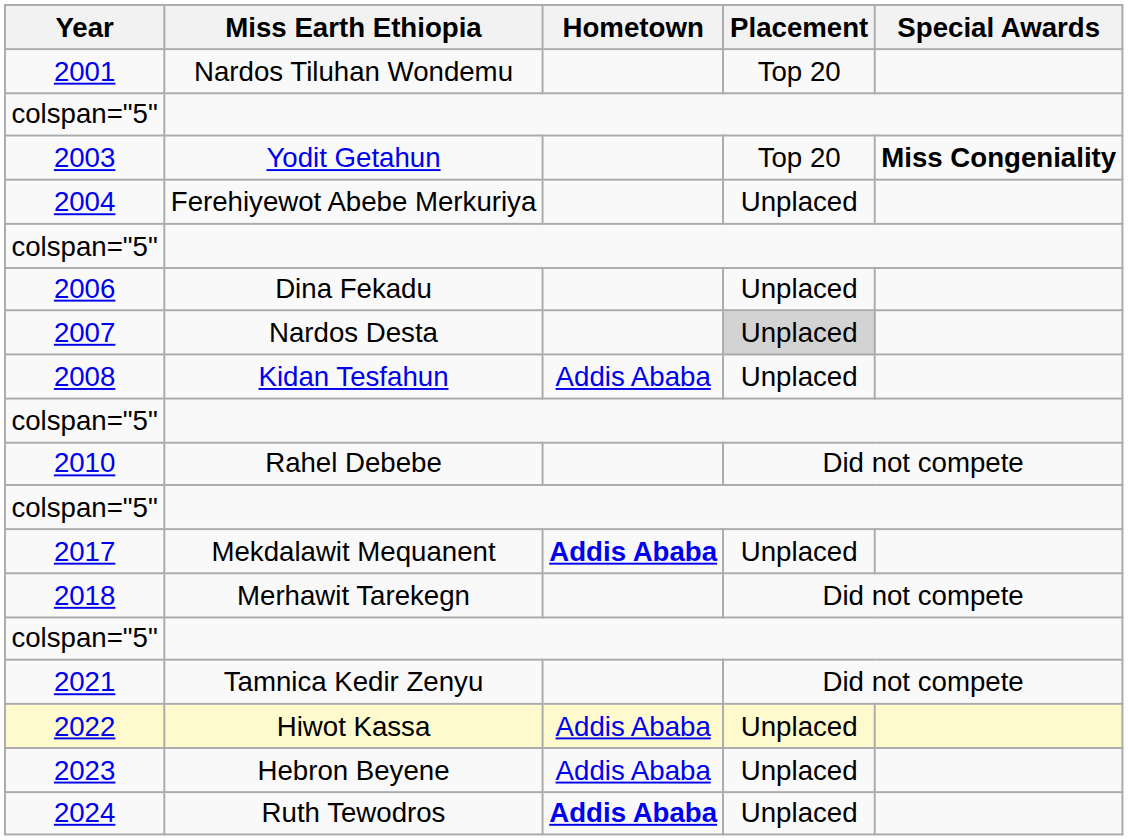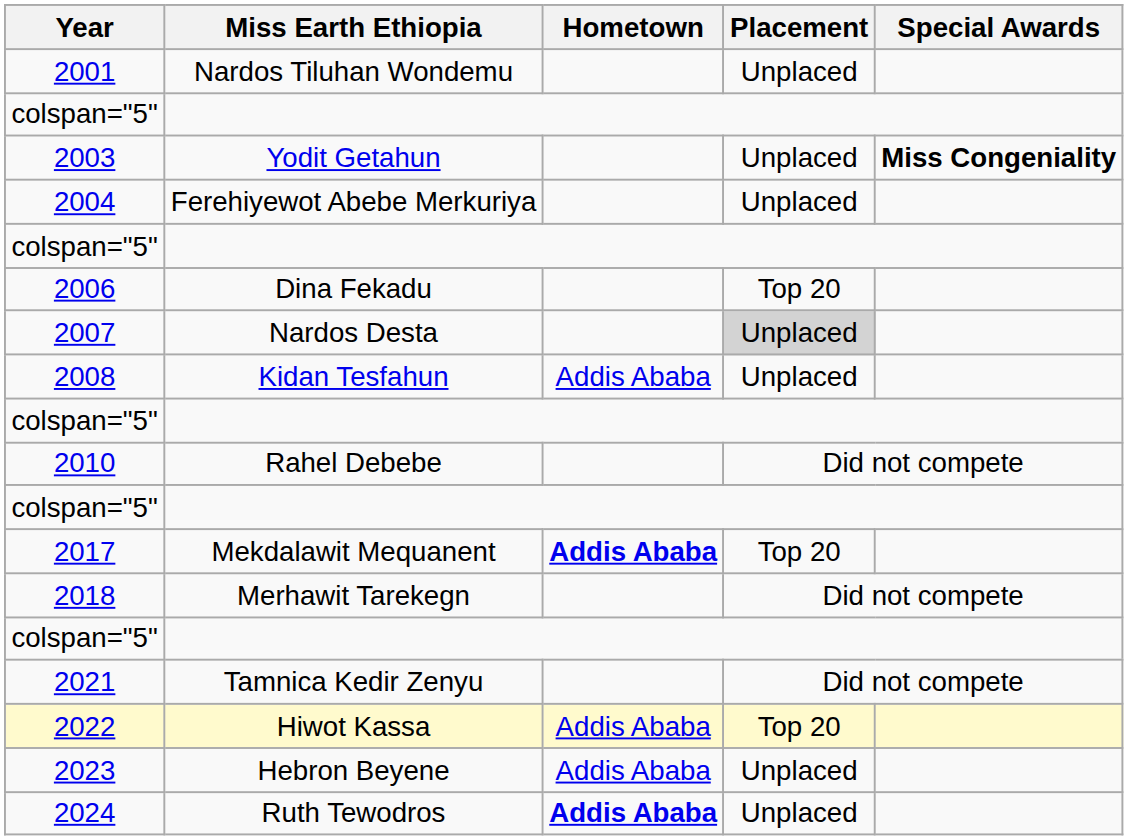2001 | Placement: Top 20 -> Unplaced
2003 | Placement: Top 20 -> Unplaced
2006 | Placement: Unplaced -> Top 20
2017 | Placement: Unplaced -> Top 20
2022 | Placement: Unplaced -> Top 20
